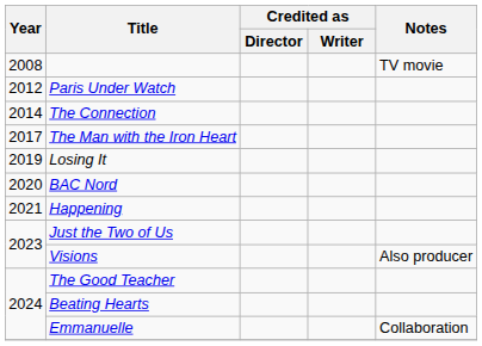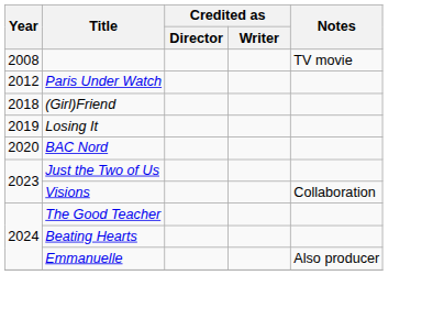- row: 2014 | The Connection
- row: 2017 | The Man with the Iron Heart
+ row: 2018 | (Girl)Friend
- row: 2021 | Happening
Visions | Notes: Also producer -> Collaboration
Emmanuelle | Notes: Collaboration -> Also producer
